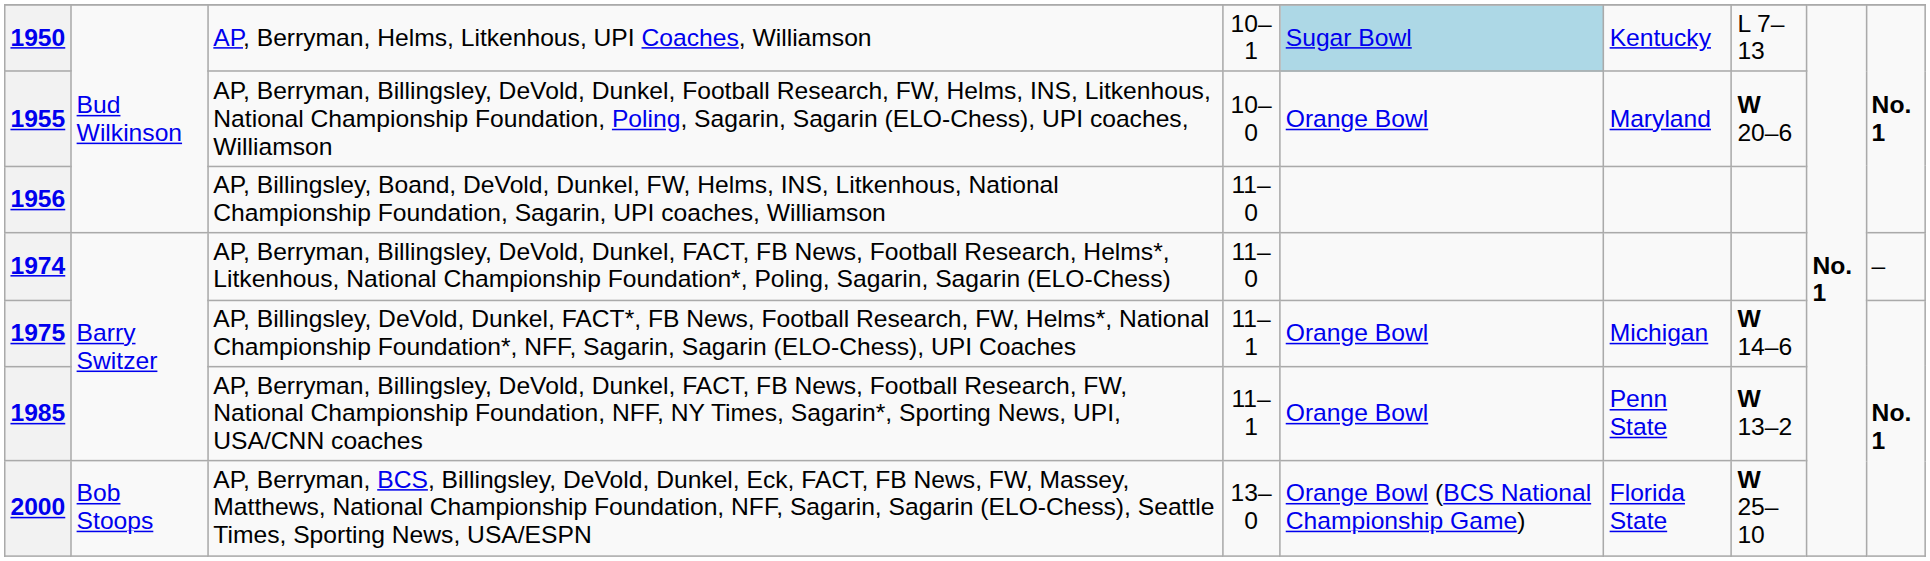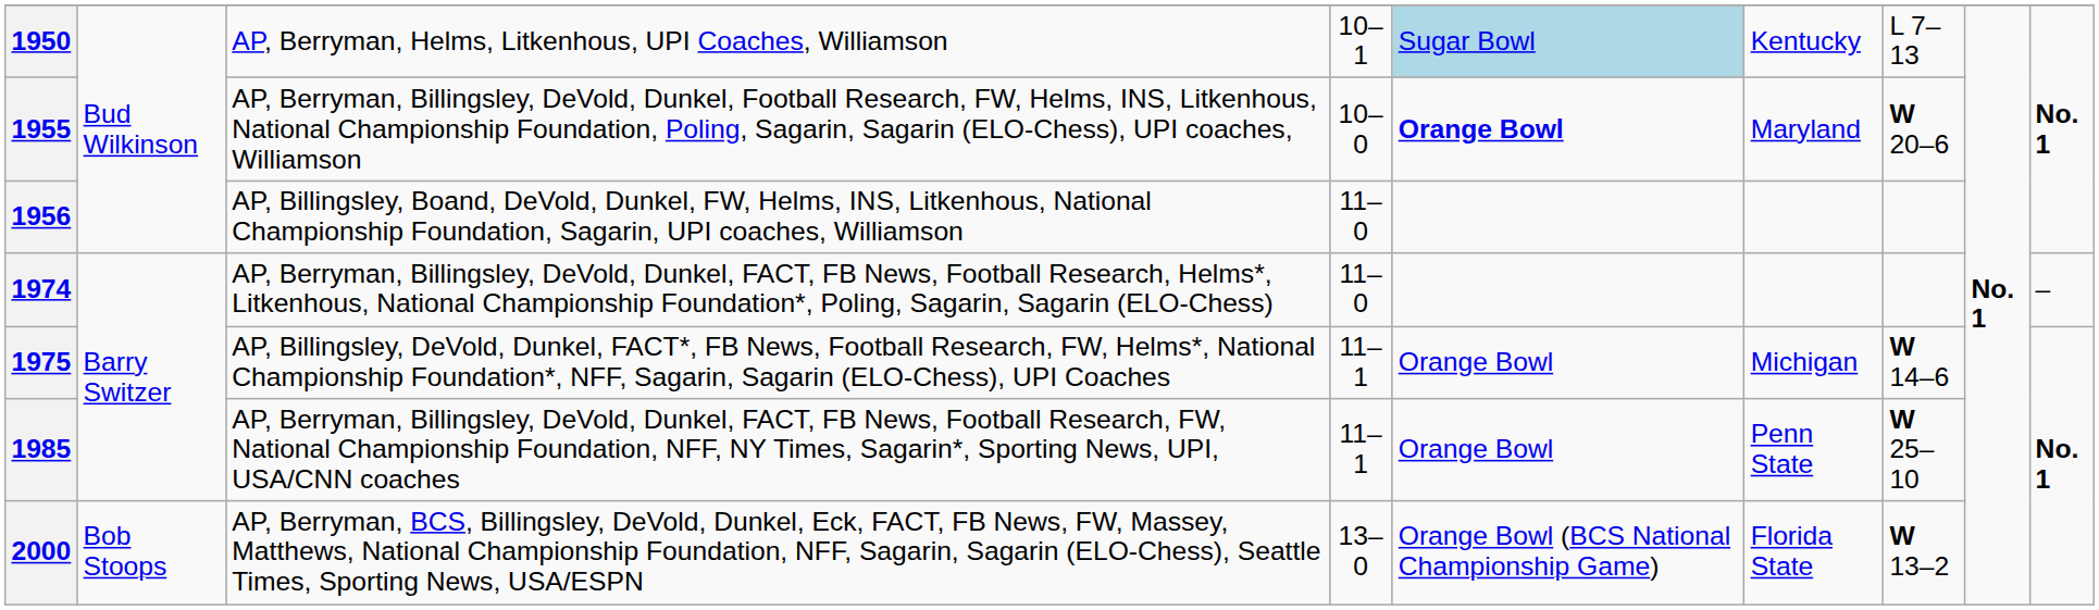1955 | column 5: normal -> bold
1985 | column 7: W 13–2 -> W 25–10
2000 | column 7: W 25–10 -> W 13–2
